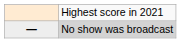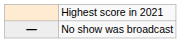— | column 2: lightgrey background -> no background
